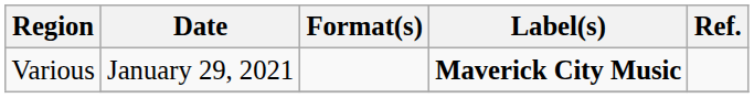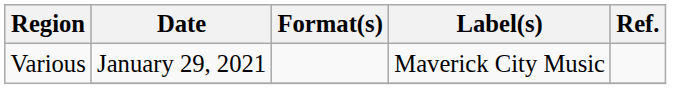Various / January 29, 2021 | Label(s): bold -> normal
